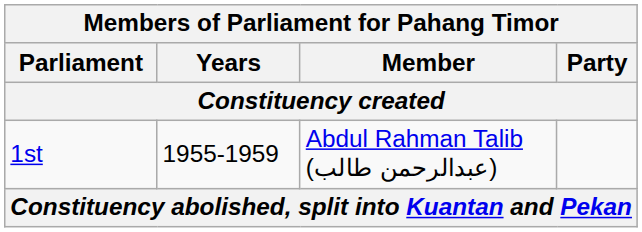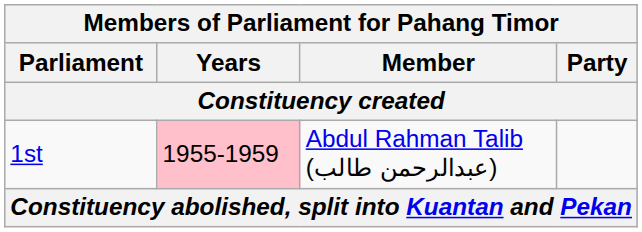1st | Years: no background -> pink background
